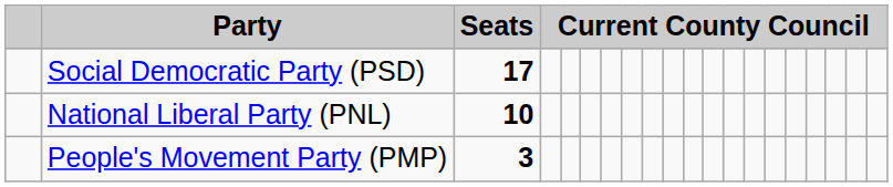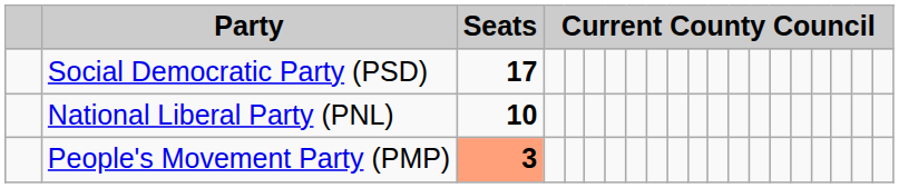People's Movement Party (PMP) | Seats: no background -> lightsalmon background
